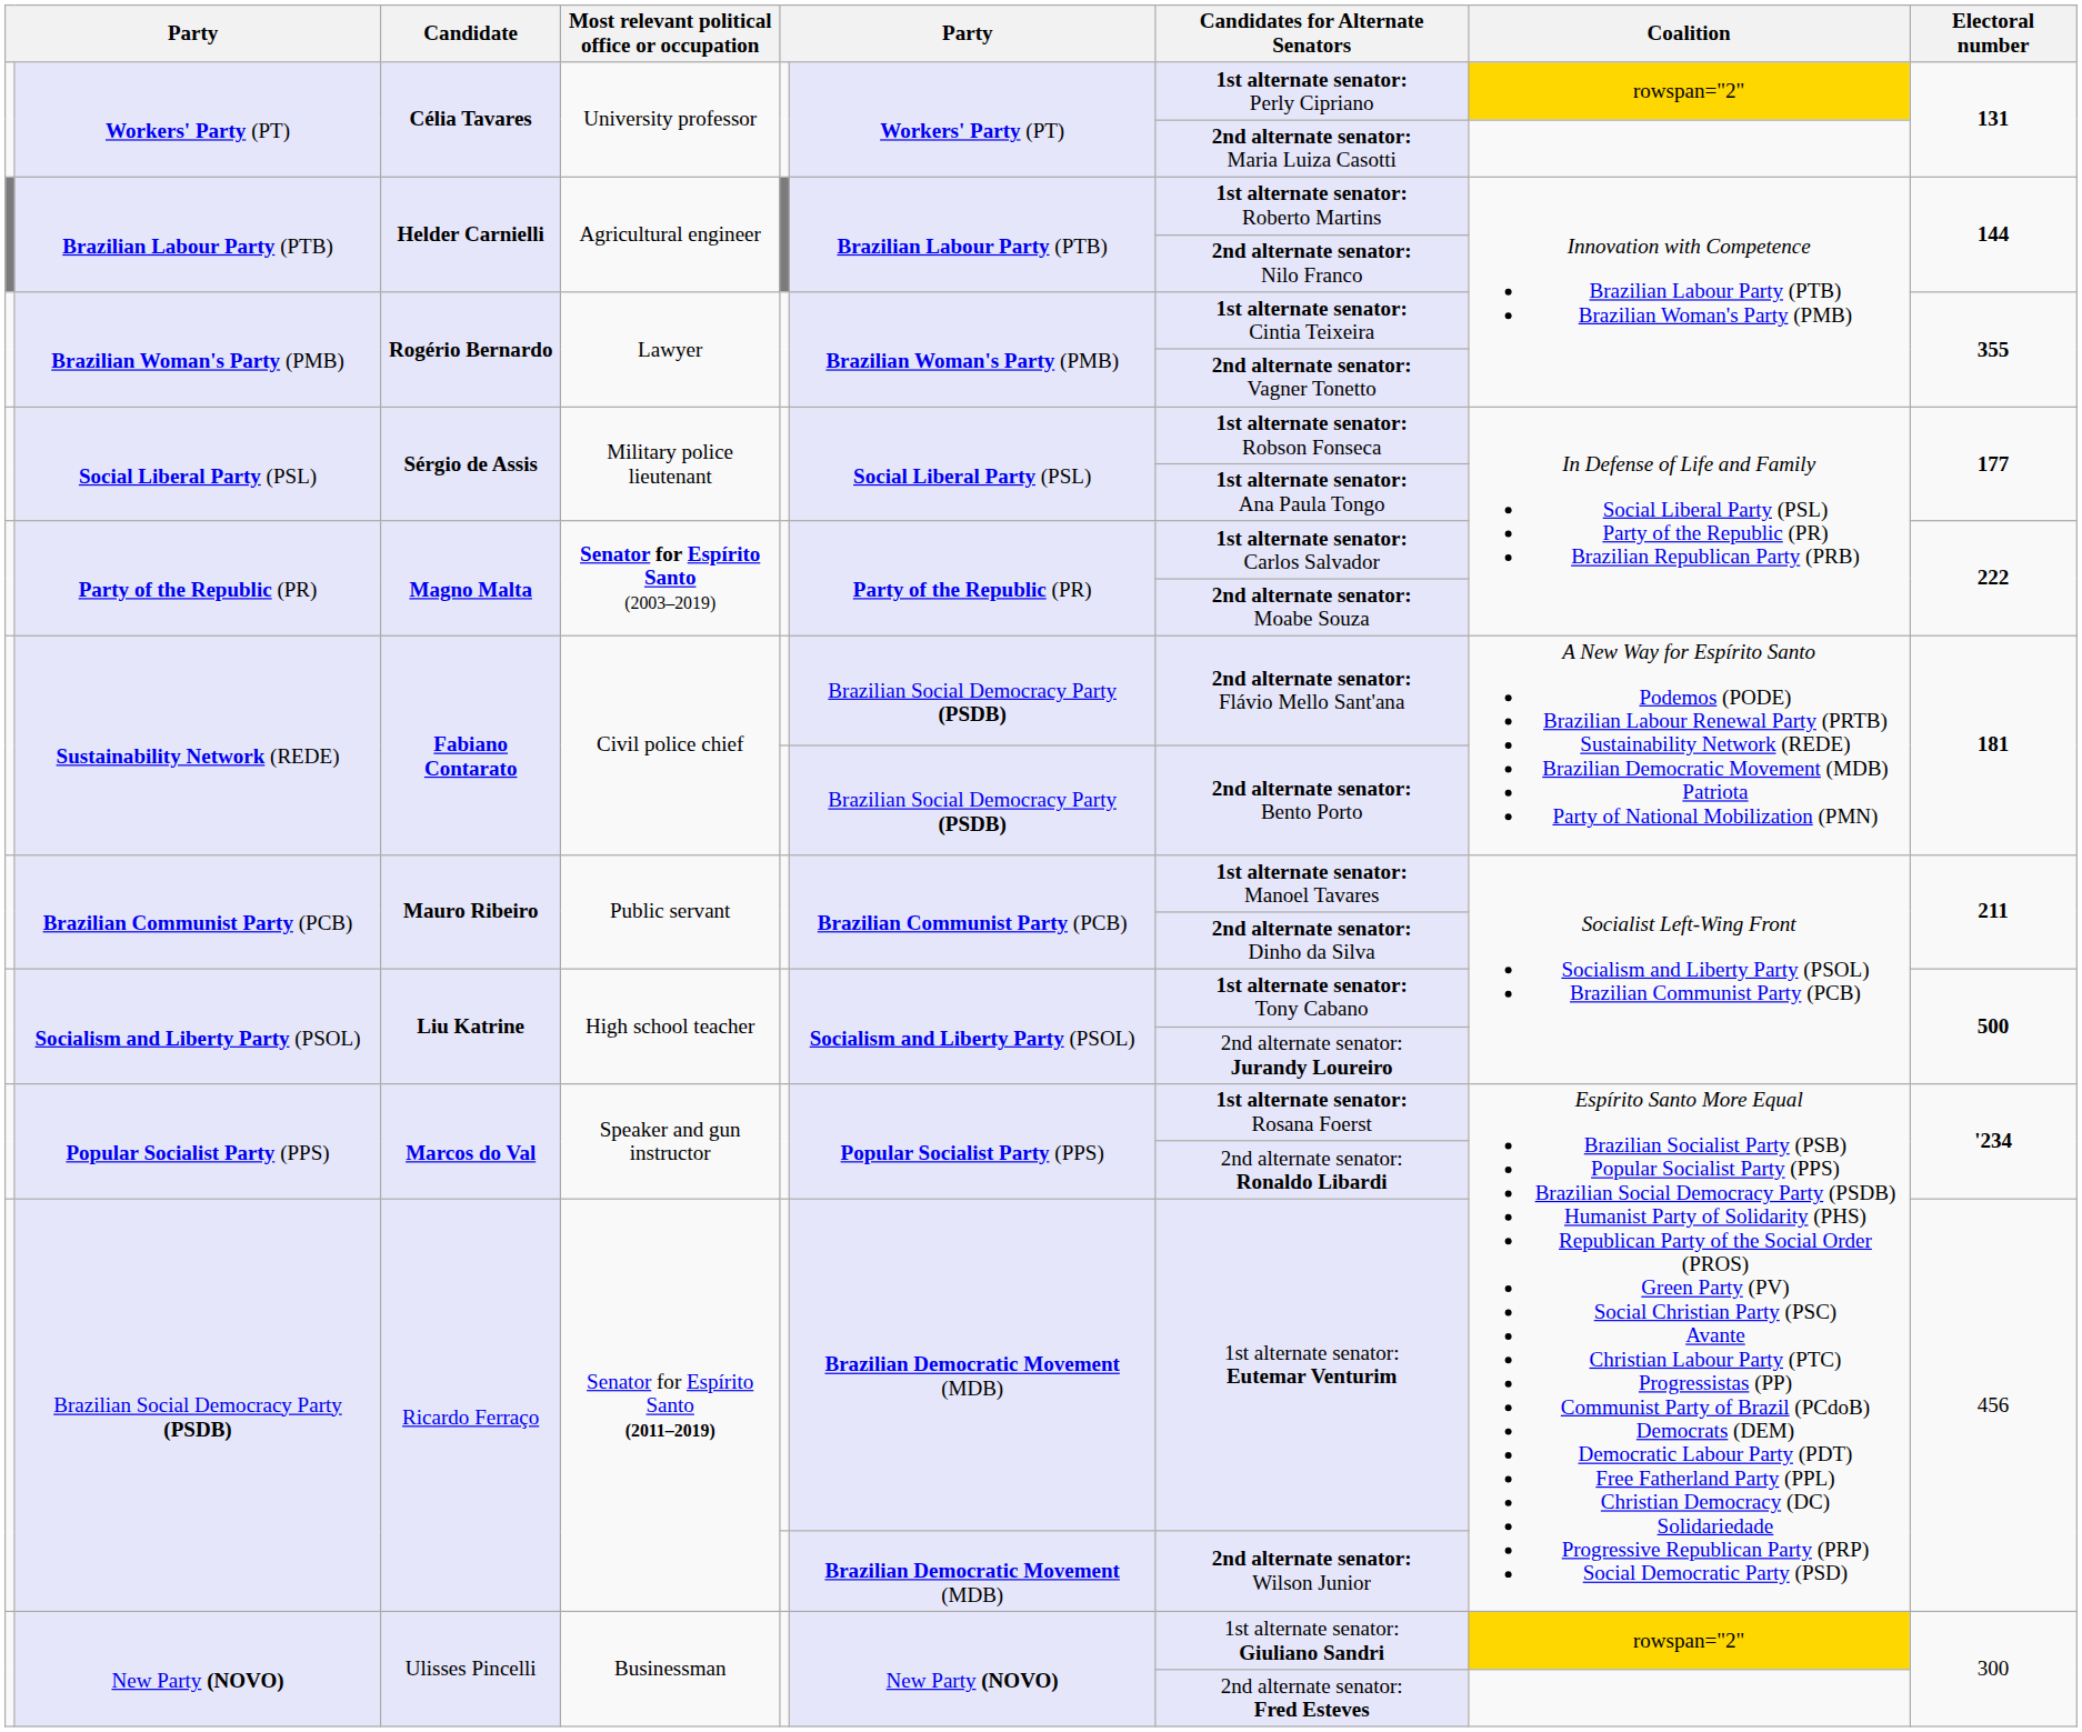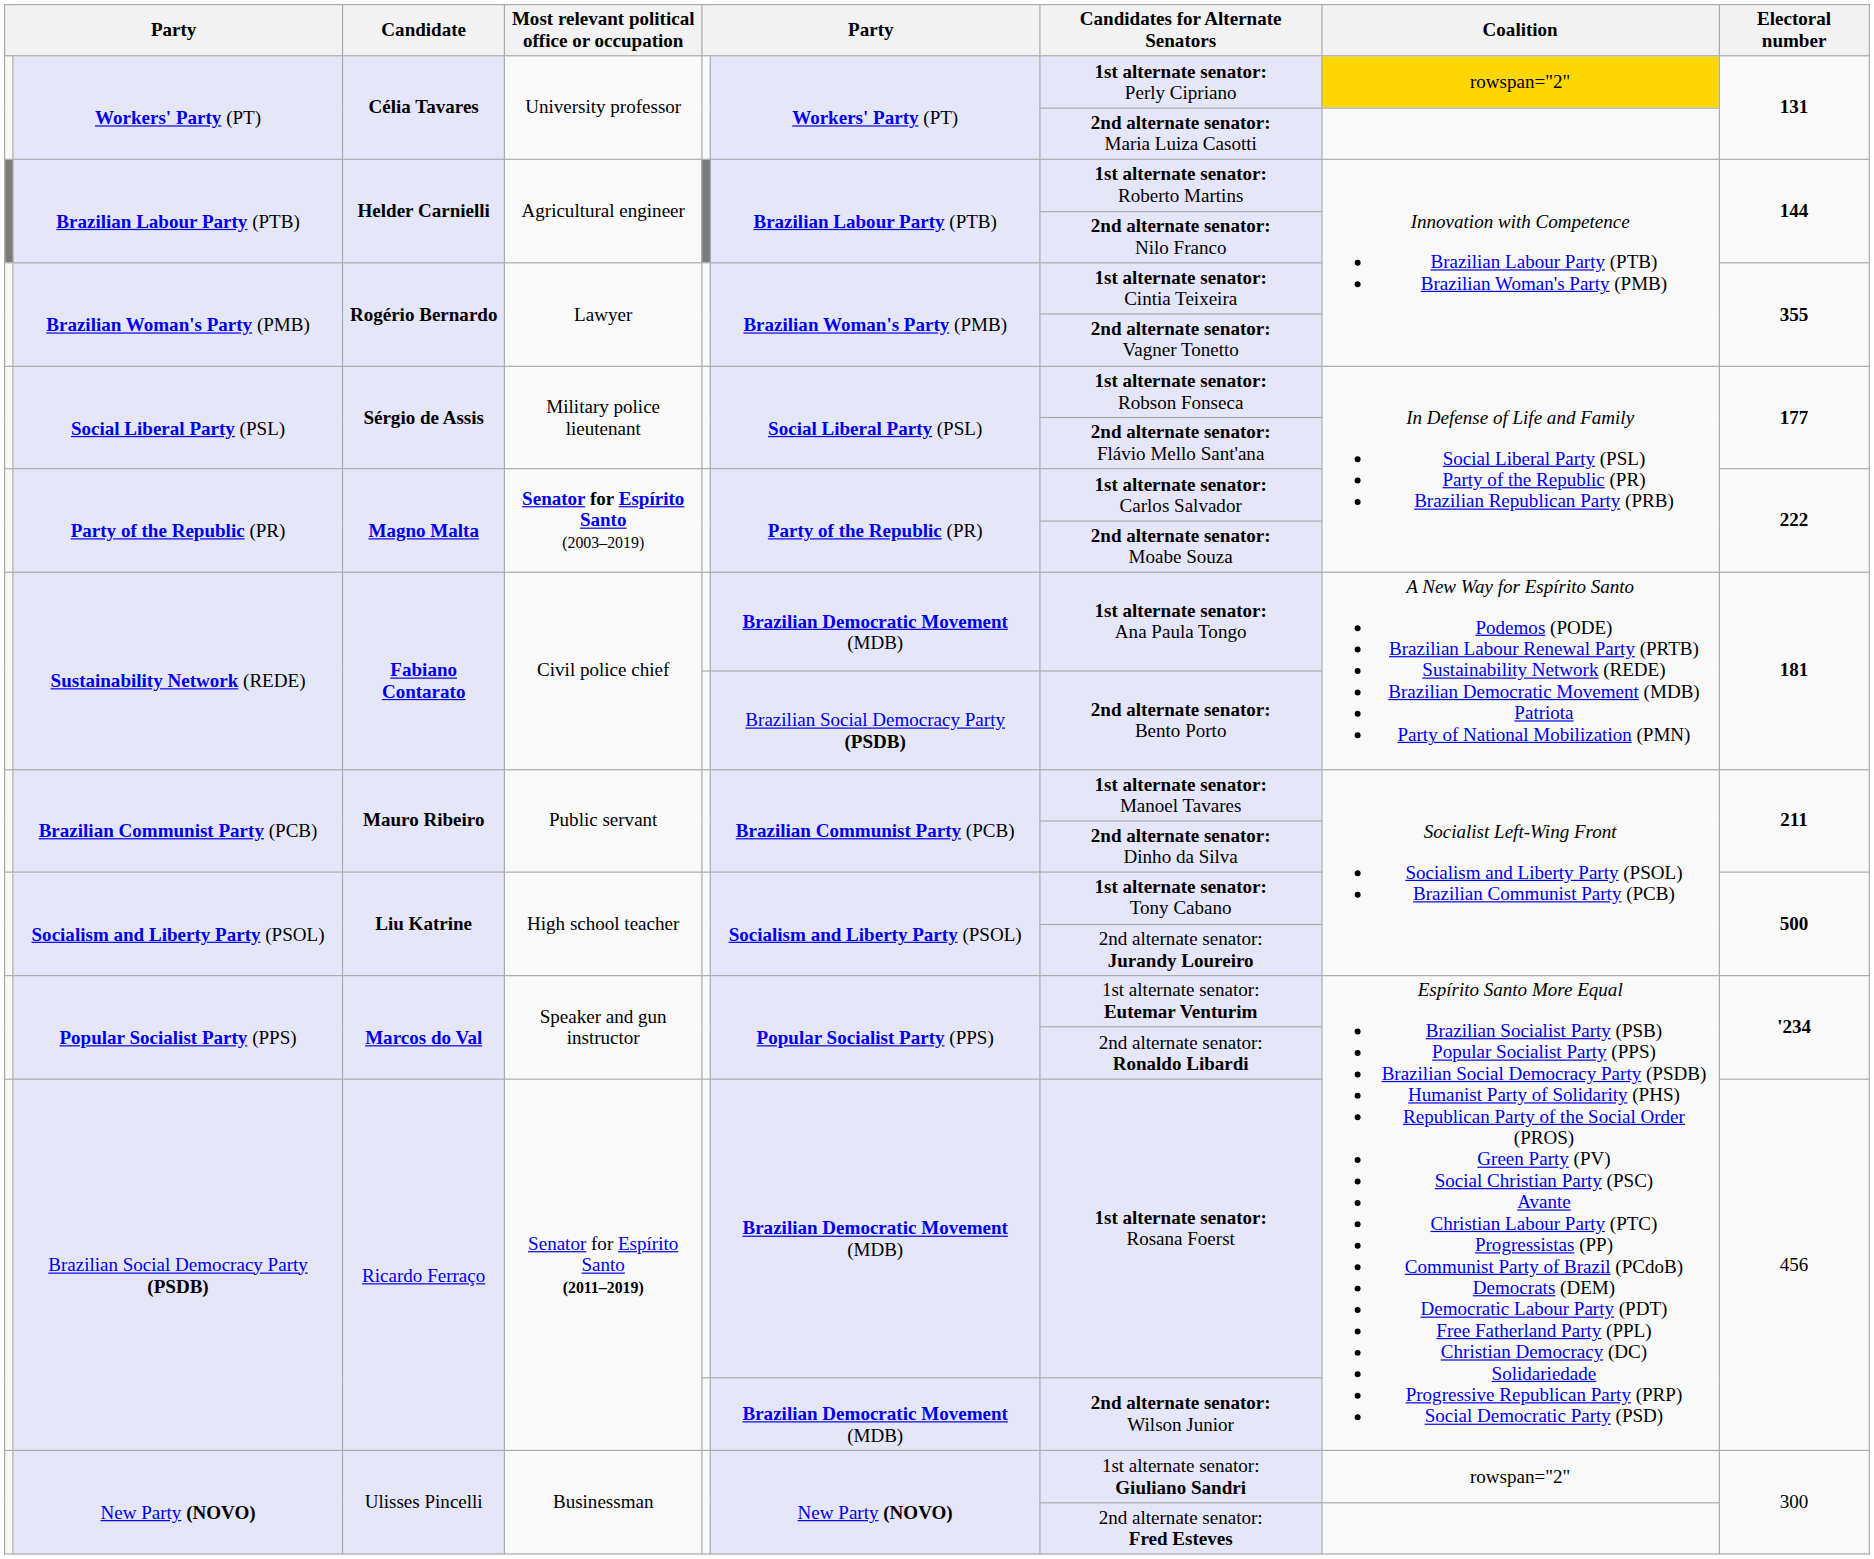row 9 | Candidates for Alternate Senators: 1st alternate senator: Ana Paula Tongo -> 2nd alternate senator: Flávio Mello Sant'ana
row 12 | column 6: Brazilian Social Democracy Party (PSDB) -> Brazilian Democratic Movement (MDB)
row 12 | Candidates for Alternate Senators: 2nd alternate senator: Flávio Mello Sant'ana -> 1st alternate senator: Ana Paula Tongo
row 18 | Candidates for Alternate Senators: 1st alternate senator: Rosana Foerst -> 1st alternate senator: Eutemar Venturim
row 20 | Candidates for Alternate Senators: 1st alternate senator: Eutemar Venturim -> 1st alternate senator: Rosana Foerst
row 22 | Coalition: gold background -> no background
